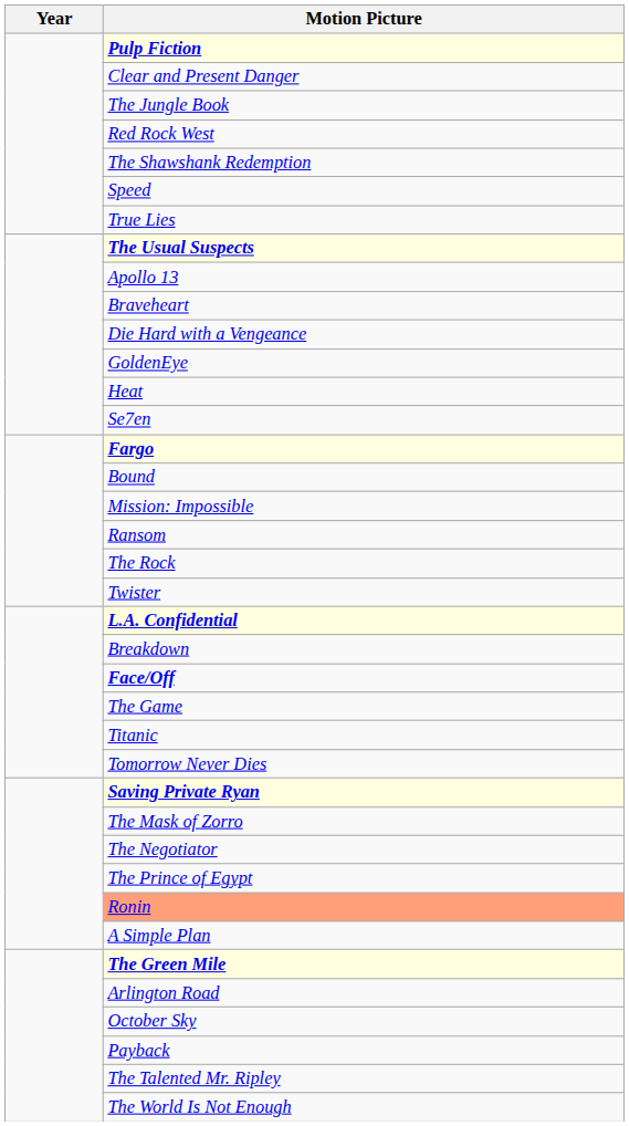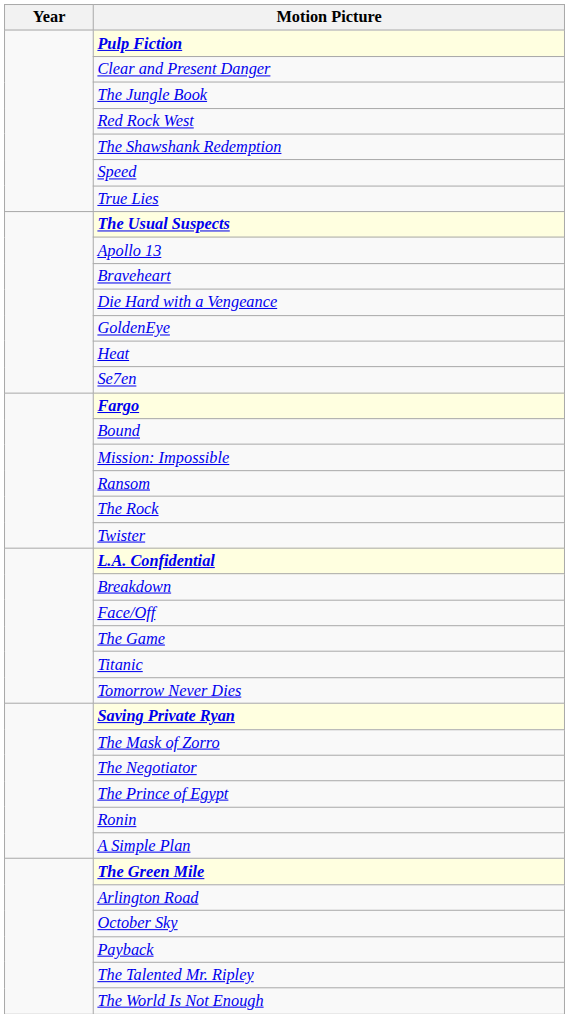Face/Off | Motion Picture: bold -> normal
Ronin | Motion Picture: lightsalmon background -> no background
